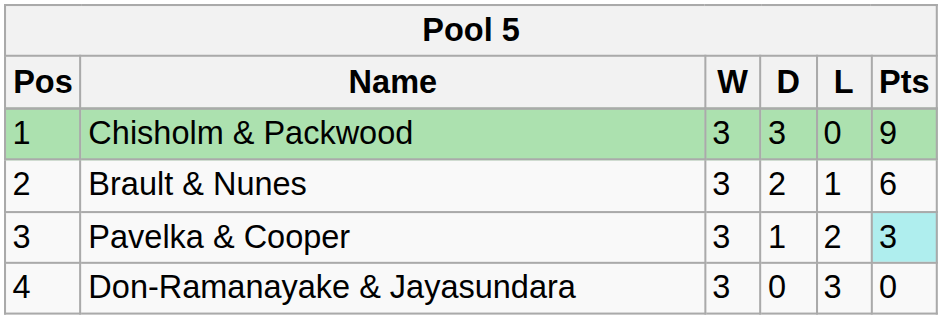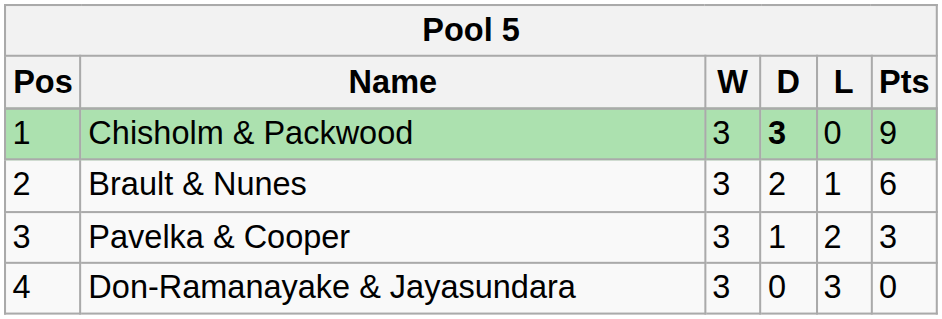Chisholm & Packwood | D: normal -> bold
Pavelka & Cooper | Pts: paleturquoise background -> no background
